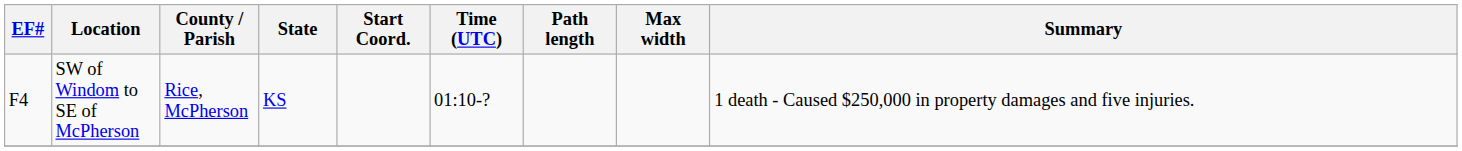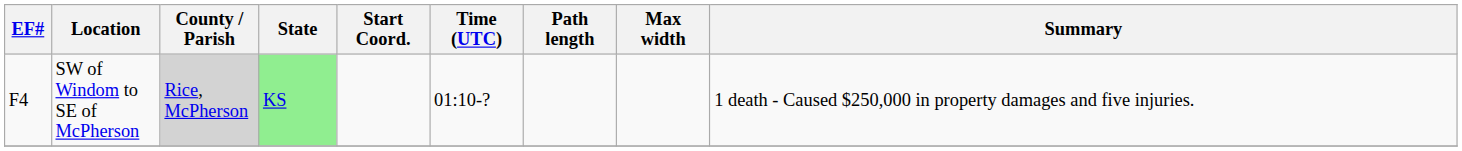SW of Windom to SE of McPherson | County / Parish: no background -> lightgrey background
SW of Windom to SE of McPherson | State: no background -> lightgreen background
